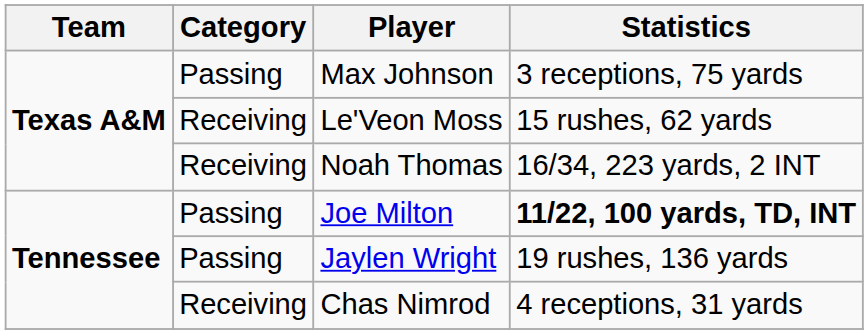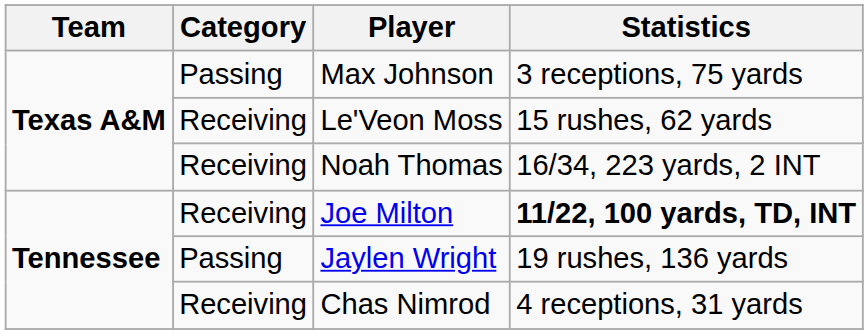Joe Milton | Category: Passing -> Receiving
